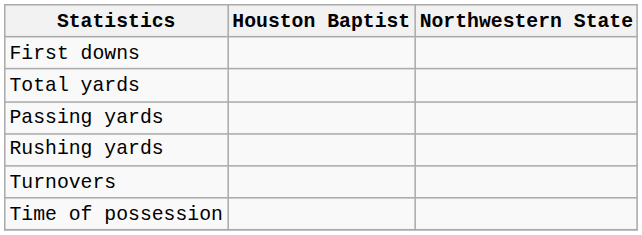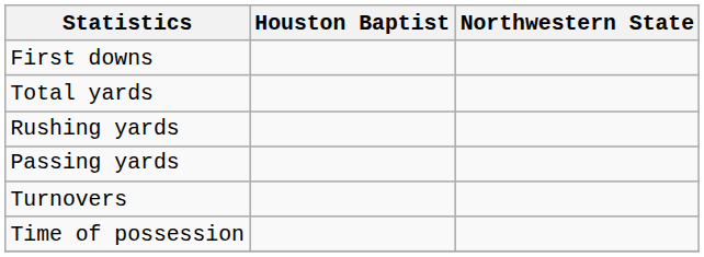rows swapped: Rushing yards <-> Passing yards
